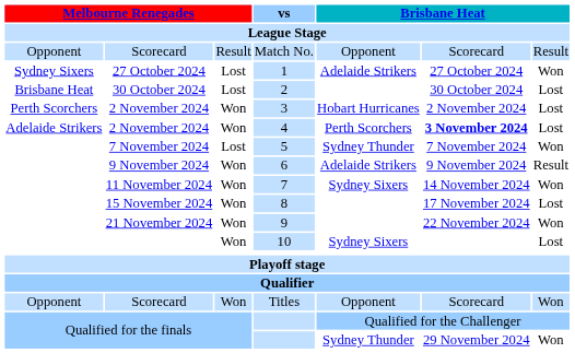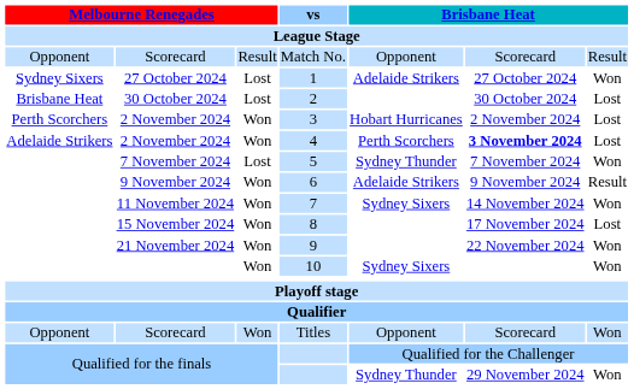10 | column 7: Lost -> Won
